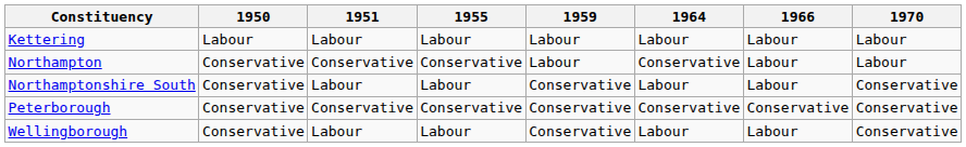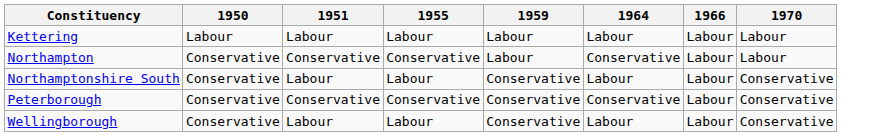Peterborough | 1966: Conservative -> Labour
